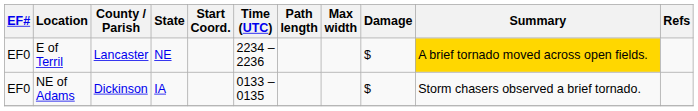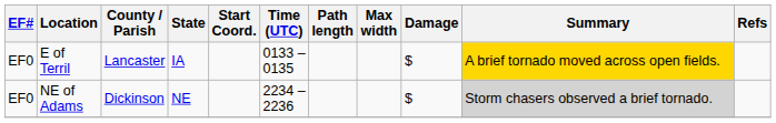E of Terril | State: NE -> IA
E of Terril | Time (UTC): 2234 – 2236 -> 0133 – 0135
NE of Adams | State: IA -> NE
NE of Adams | Time (UTC): 0133 – 0135 -> 2234 – 2236
NE of Adams | Summary: no background -> lightgrey background
